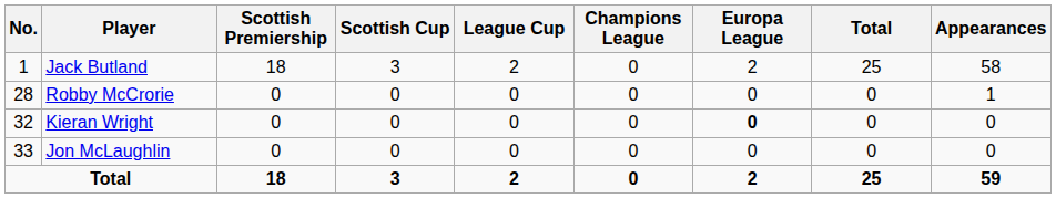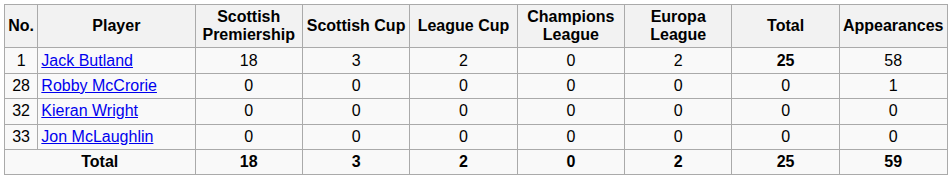Jack Butland | Total: normal -> bold
Kieran Wright | Europa League: bold -> normal
